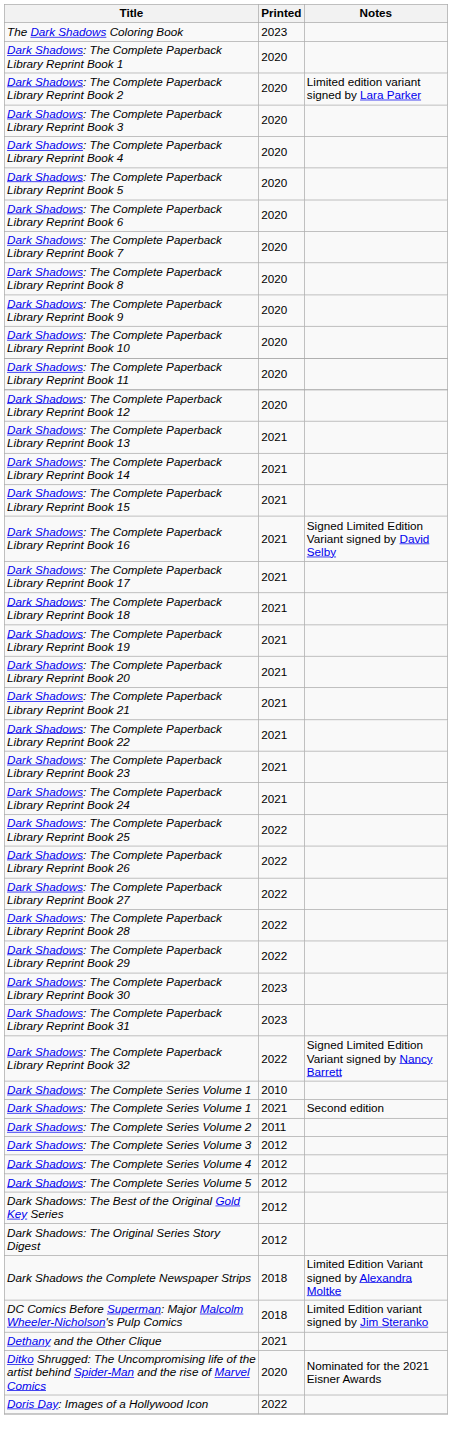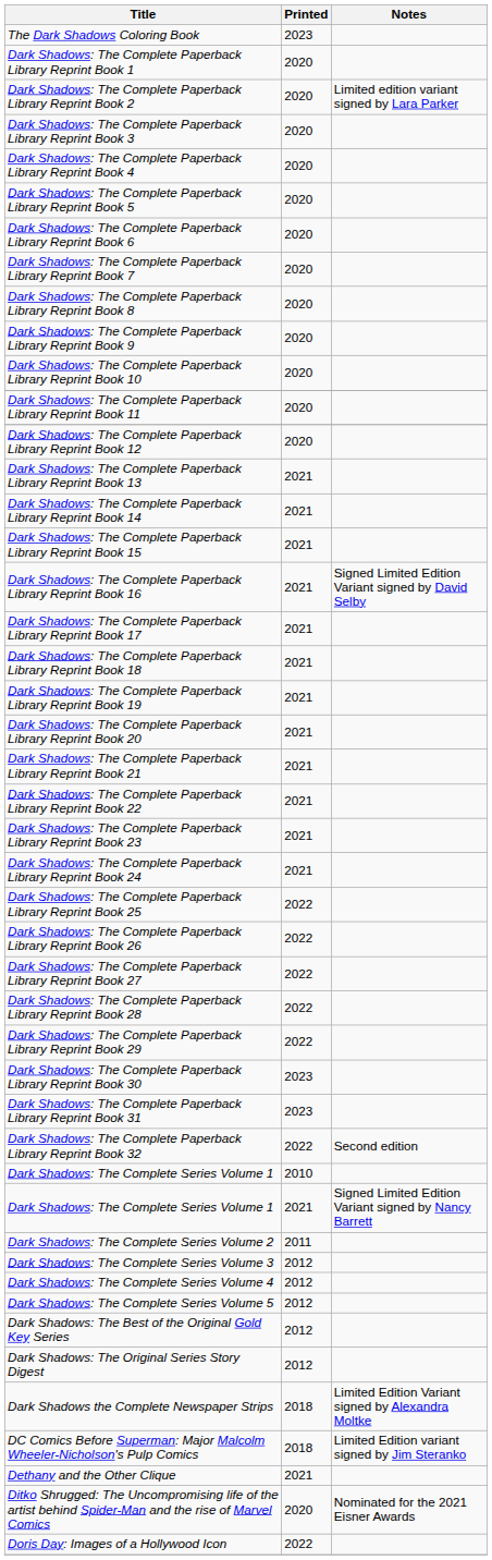Dark Shadows: The Complete Paperback Library Reprint Book 32 | Notes: Signed Limited Edition Variant signed by Nancy Barrett -> Second edition
Dark Shadows: The Complete Series Volume 1 / 2021 | Notes: Second edition -> Signed Limited Edition Variant signed by Nancy Barrett
